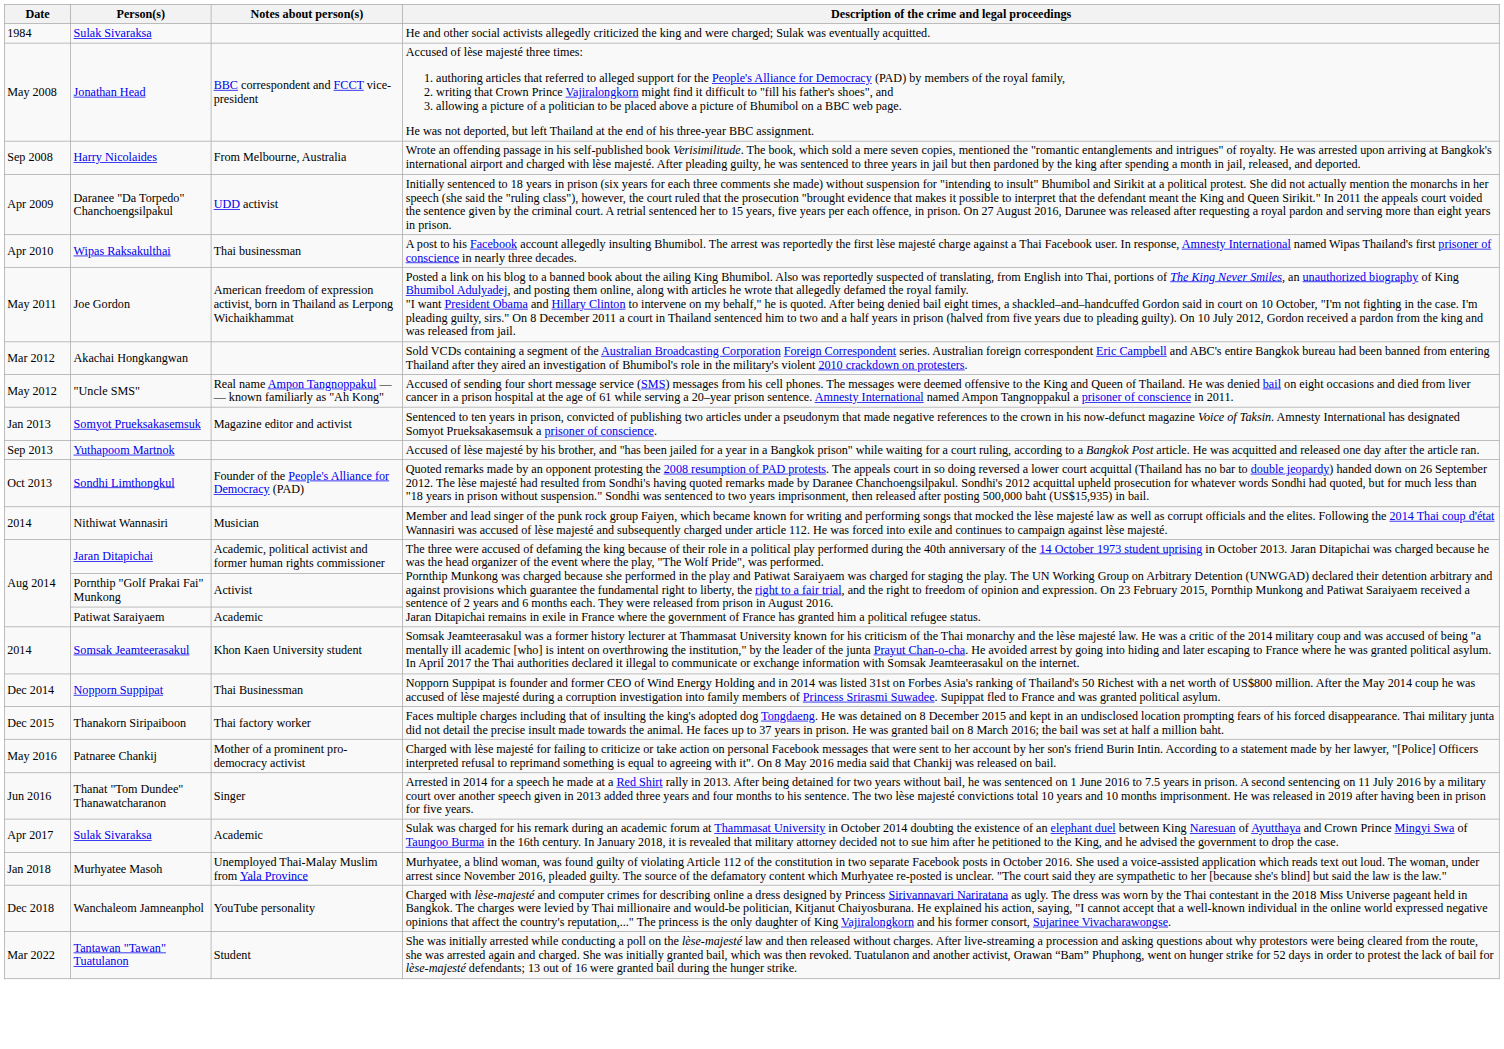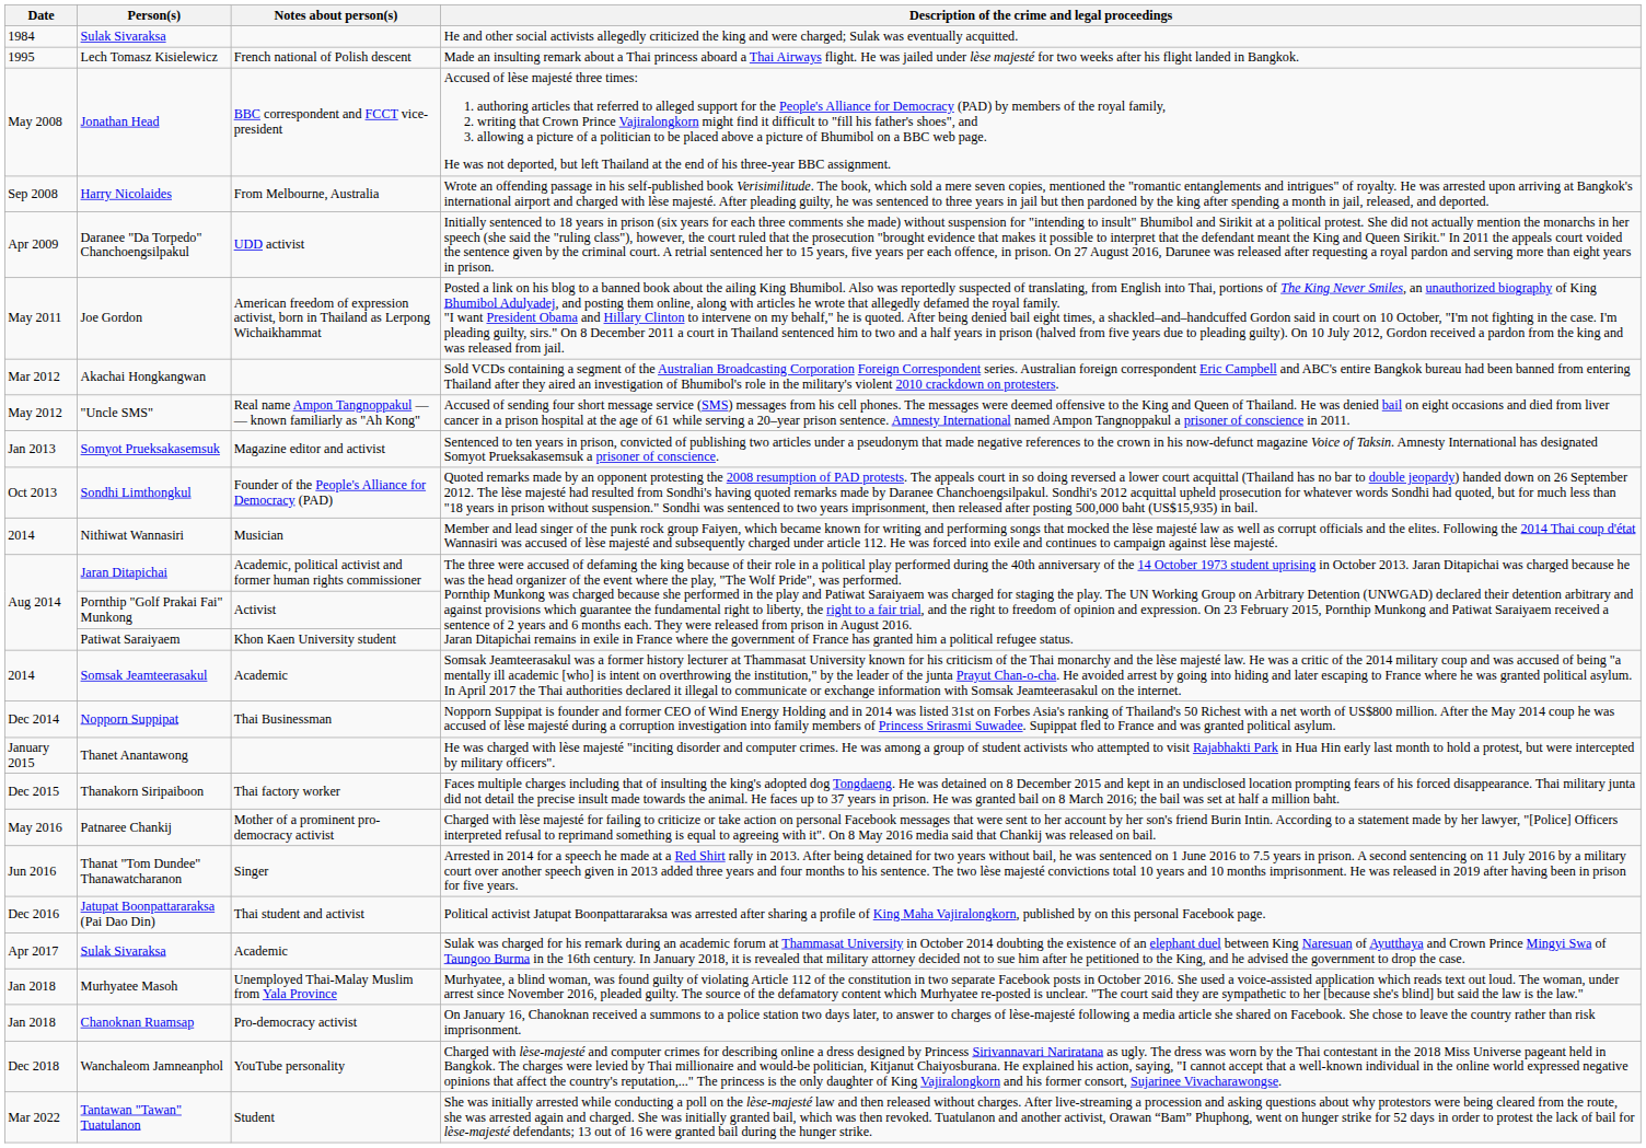+ row: 1995 | Lech Tomasz Kisielewicz | French national of Polish descent | Made an insulting remark about a Thai princess aboard a Thai Airways flight. He was jailed under lèse majesté for two weeks after his flight landed in Bangkok.
- row: Apr 2010 | Wipas Raksakulthai | Thai businessman | A post to his Facebook account allegedly insulting Bhumibol. The arrest was reportedly the first lèse majesté charge against a Thai Facebook user. In response, Amnesty International named Wipas Thailand's first prisoner of conscience in nearly three decades.
- row: Sep 2013 | Yuthapoom Martnok | Accused of lèse majesté by his brother, and "has been jailed for a year in a Bangkok prison" while waiting for a court ruling, according to a Bangkok Post article. He was acquitted and released one day after the article ran.
Patiwat Saraiyaem | Notes about person(s): Academic -> Khon Kaen University student
Somsak Jeamteerasakul | Notes about person(s): Khon Kaen University student -> Academic
+ row: January 2015 | Thanet Anantawong | He was charged with lèse majesté "inciting disorder and computer crimes. He was among a group of student activists who attempted to visit Rajabhakti Park in Hua Hin early last month to hold a protest, but were intercepted by military officers".
+ row: Dec 2016 | Jatupat Boonpattararaksa (Pai Dao Din) | Thai student and activist | Political activist Jatupat Boonpattararaksa was arrested after sharing a profile of King Maha Vajiralongkorn, published by on this personal Facebook page.
+ row: Jan 2018 | Chanoknan Ruamsap | Pro-democracy activist | On January 16, Chanoknan received a summons to a police station two days later, to answer to charges of lèse-majesté following a media article she shared on Facebook. She chose to leave the country rather than risk imprisonment.
